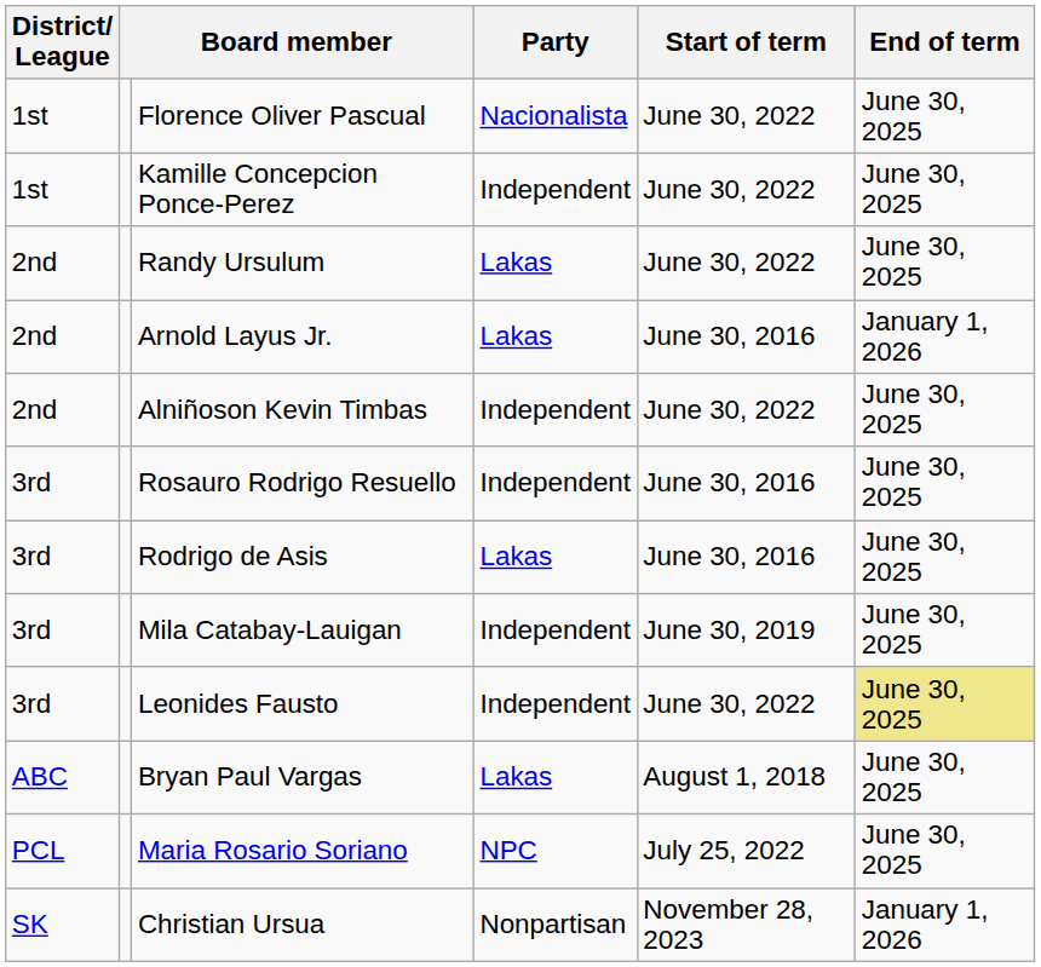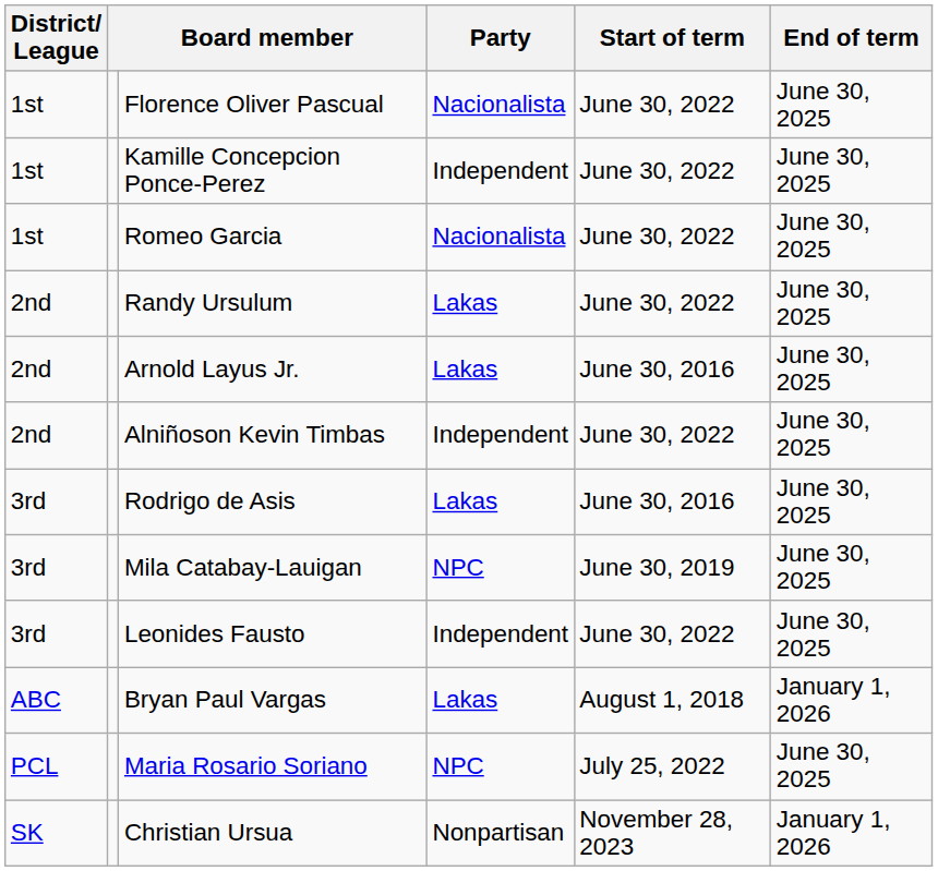+ row: 1st | Romeo Garcia | Nacionalista | June 30, 2022 | June 30, 2025
Arnold Layus Jr. | End of term: January 1, 2026 -> June 30, 2025
- row: 3rd | Rosauro Rodrigo Resuello | Independent | June 30, 2016 | June 30, 2025
Mila Catabay-Lauigan | Party: Independent -> NPC
Leonides Fausto | End of term: khaki background -> no background
Bryan Paul Vargas | End of term: June 30, 2025 -> January 1, 2026
